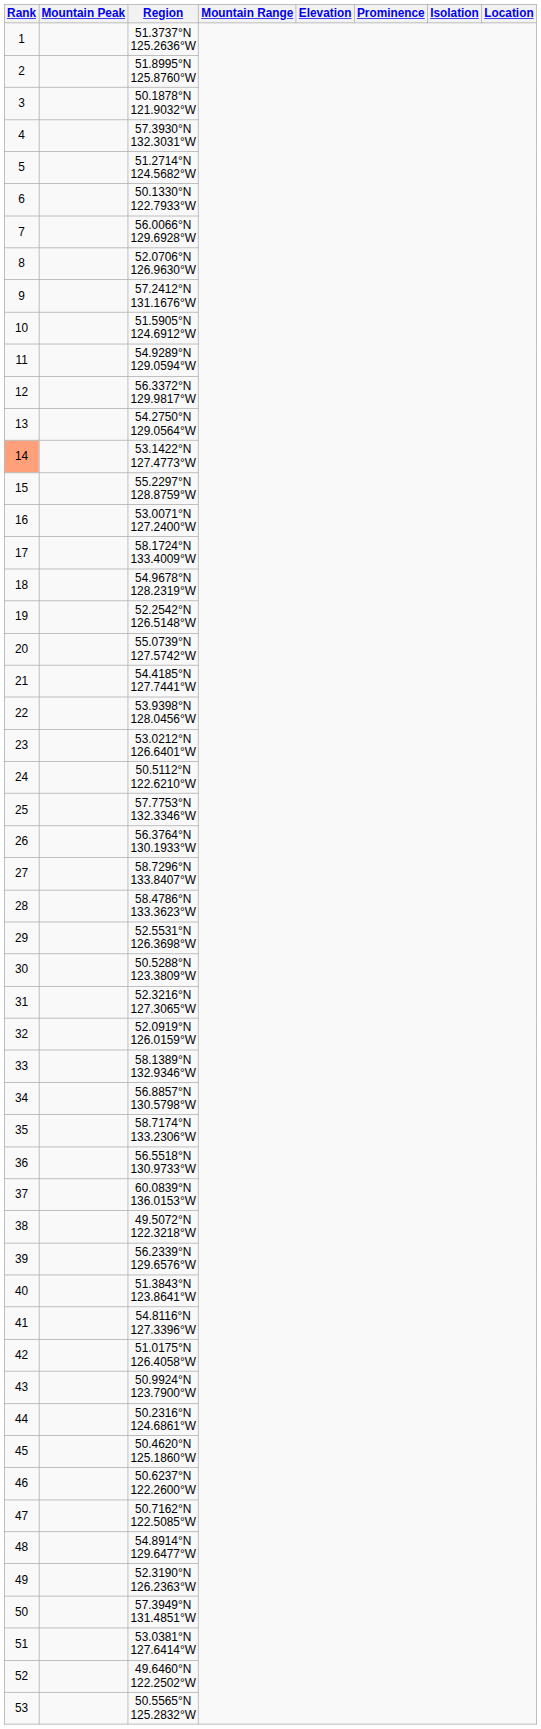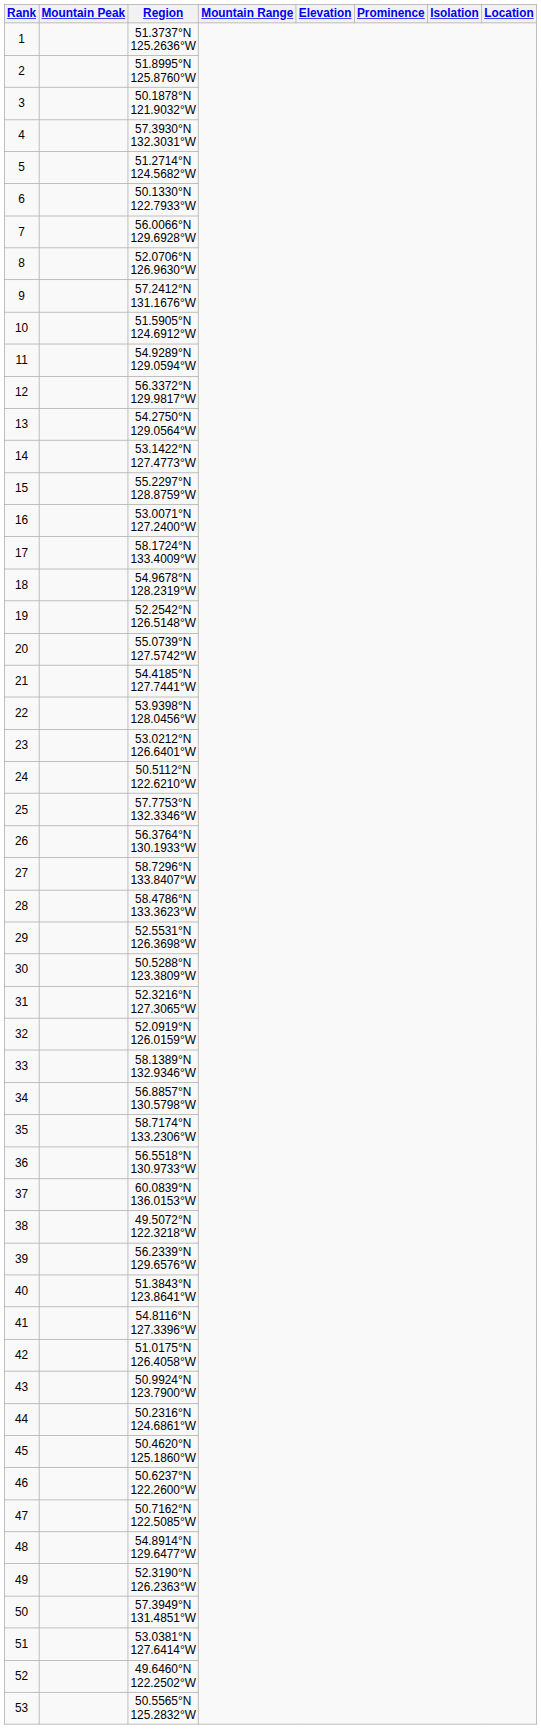53.1422°N 127.4773°W | Rank: lightsalmon background -> no background
